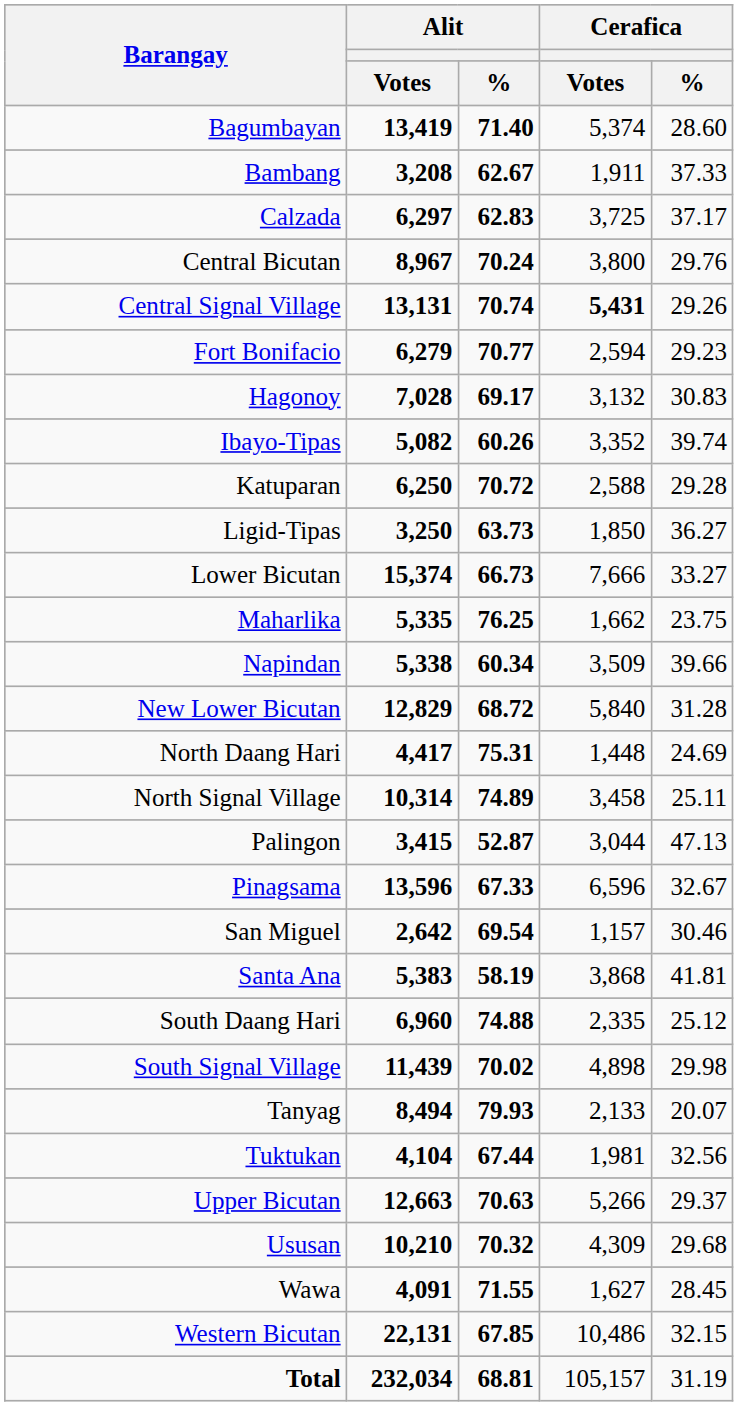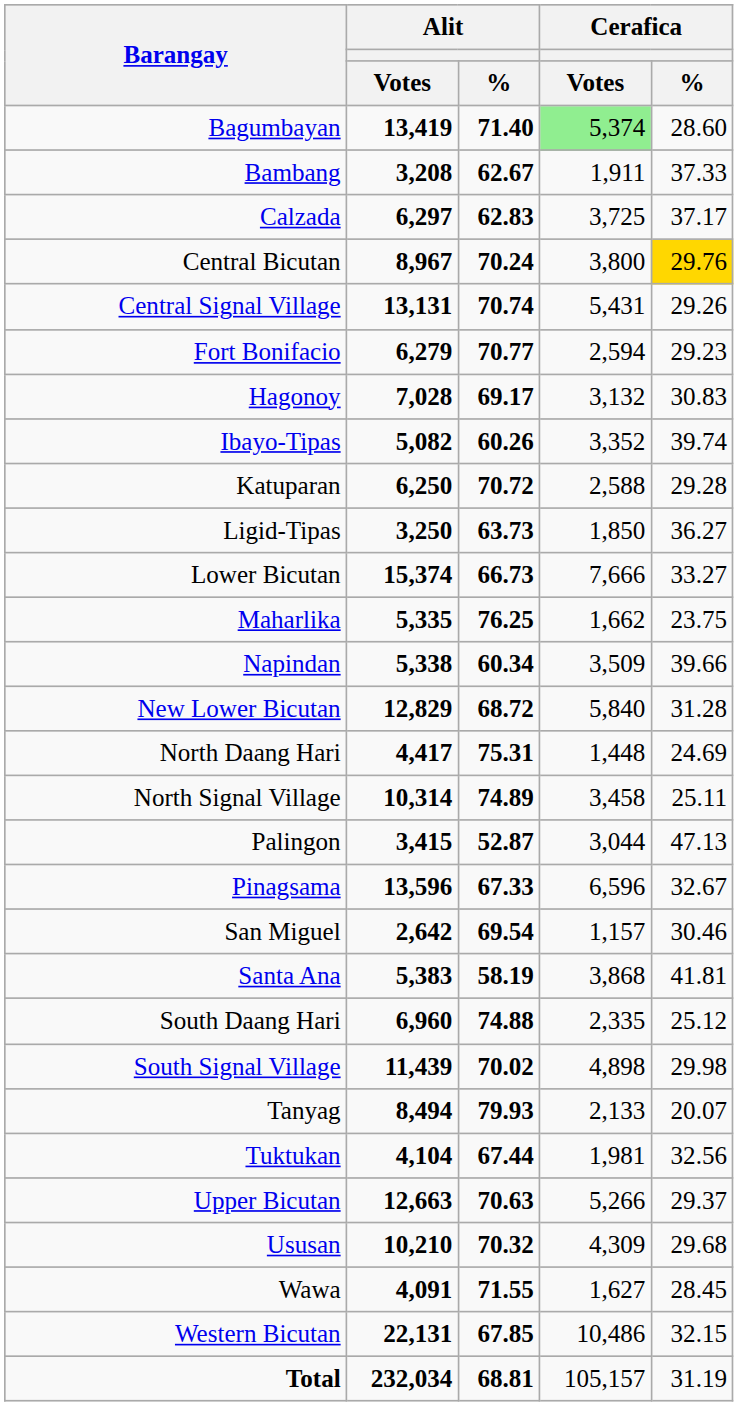Bagumbayan | Cerafica / Votes: no background -> lightgreen background
Central Bicutan | Cerafica / %: no background -> gold background
Central Signal Village | Cerafica / Votes: bold -> normal
